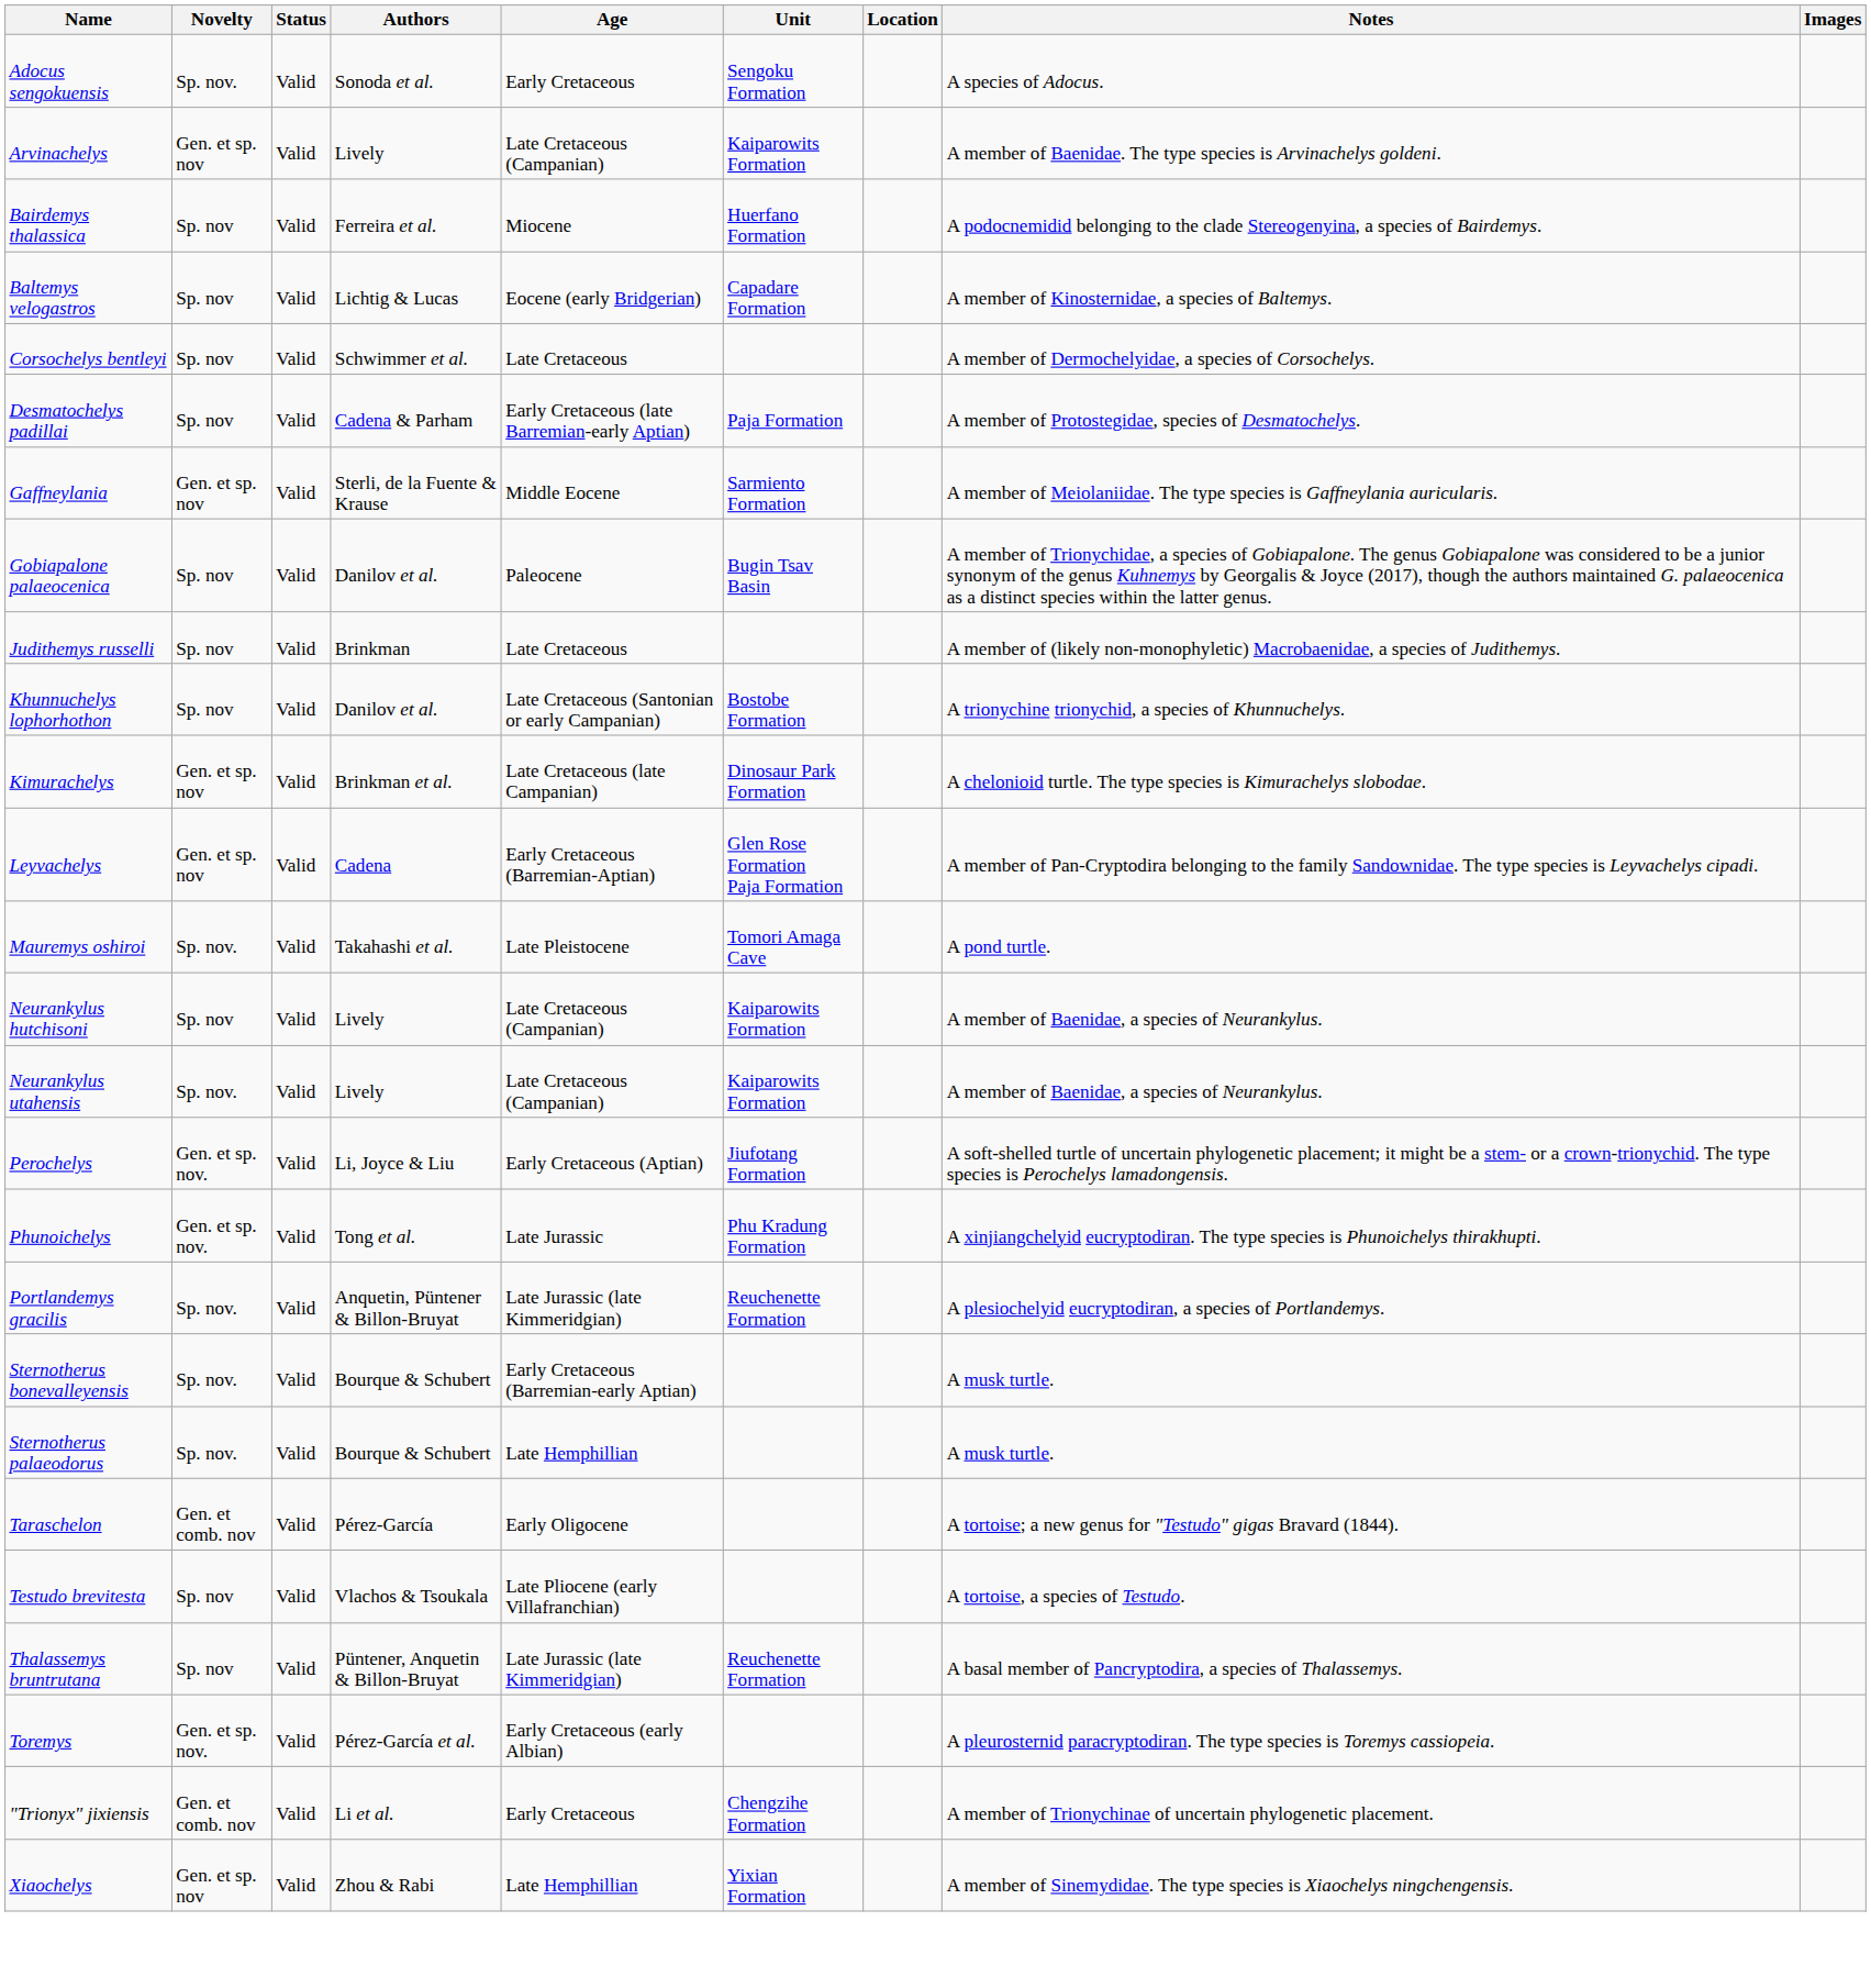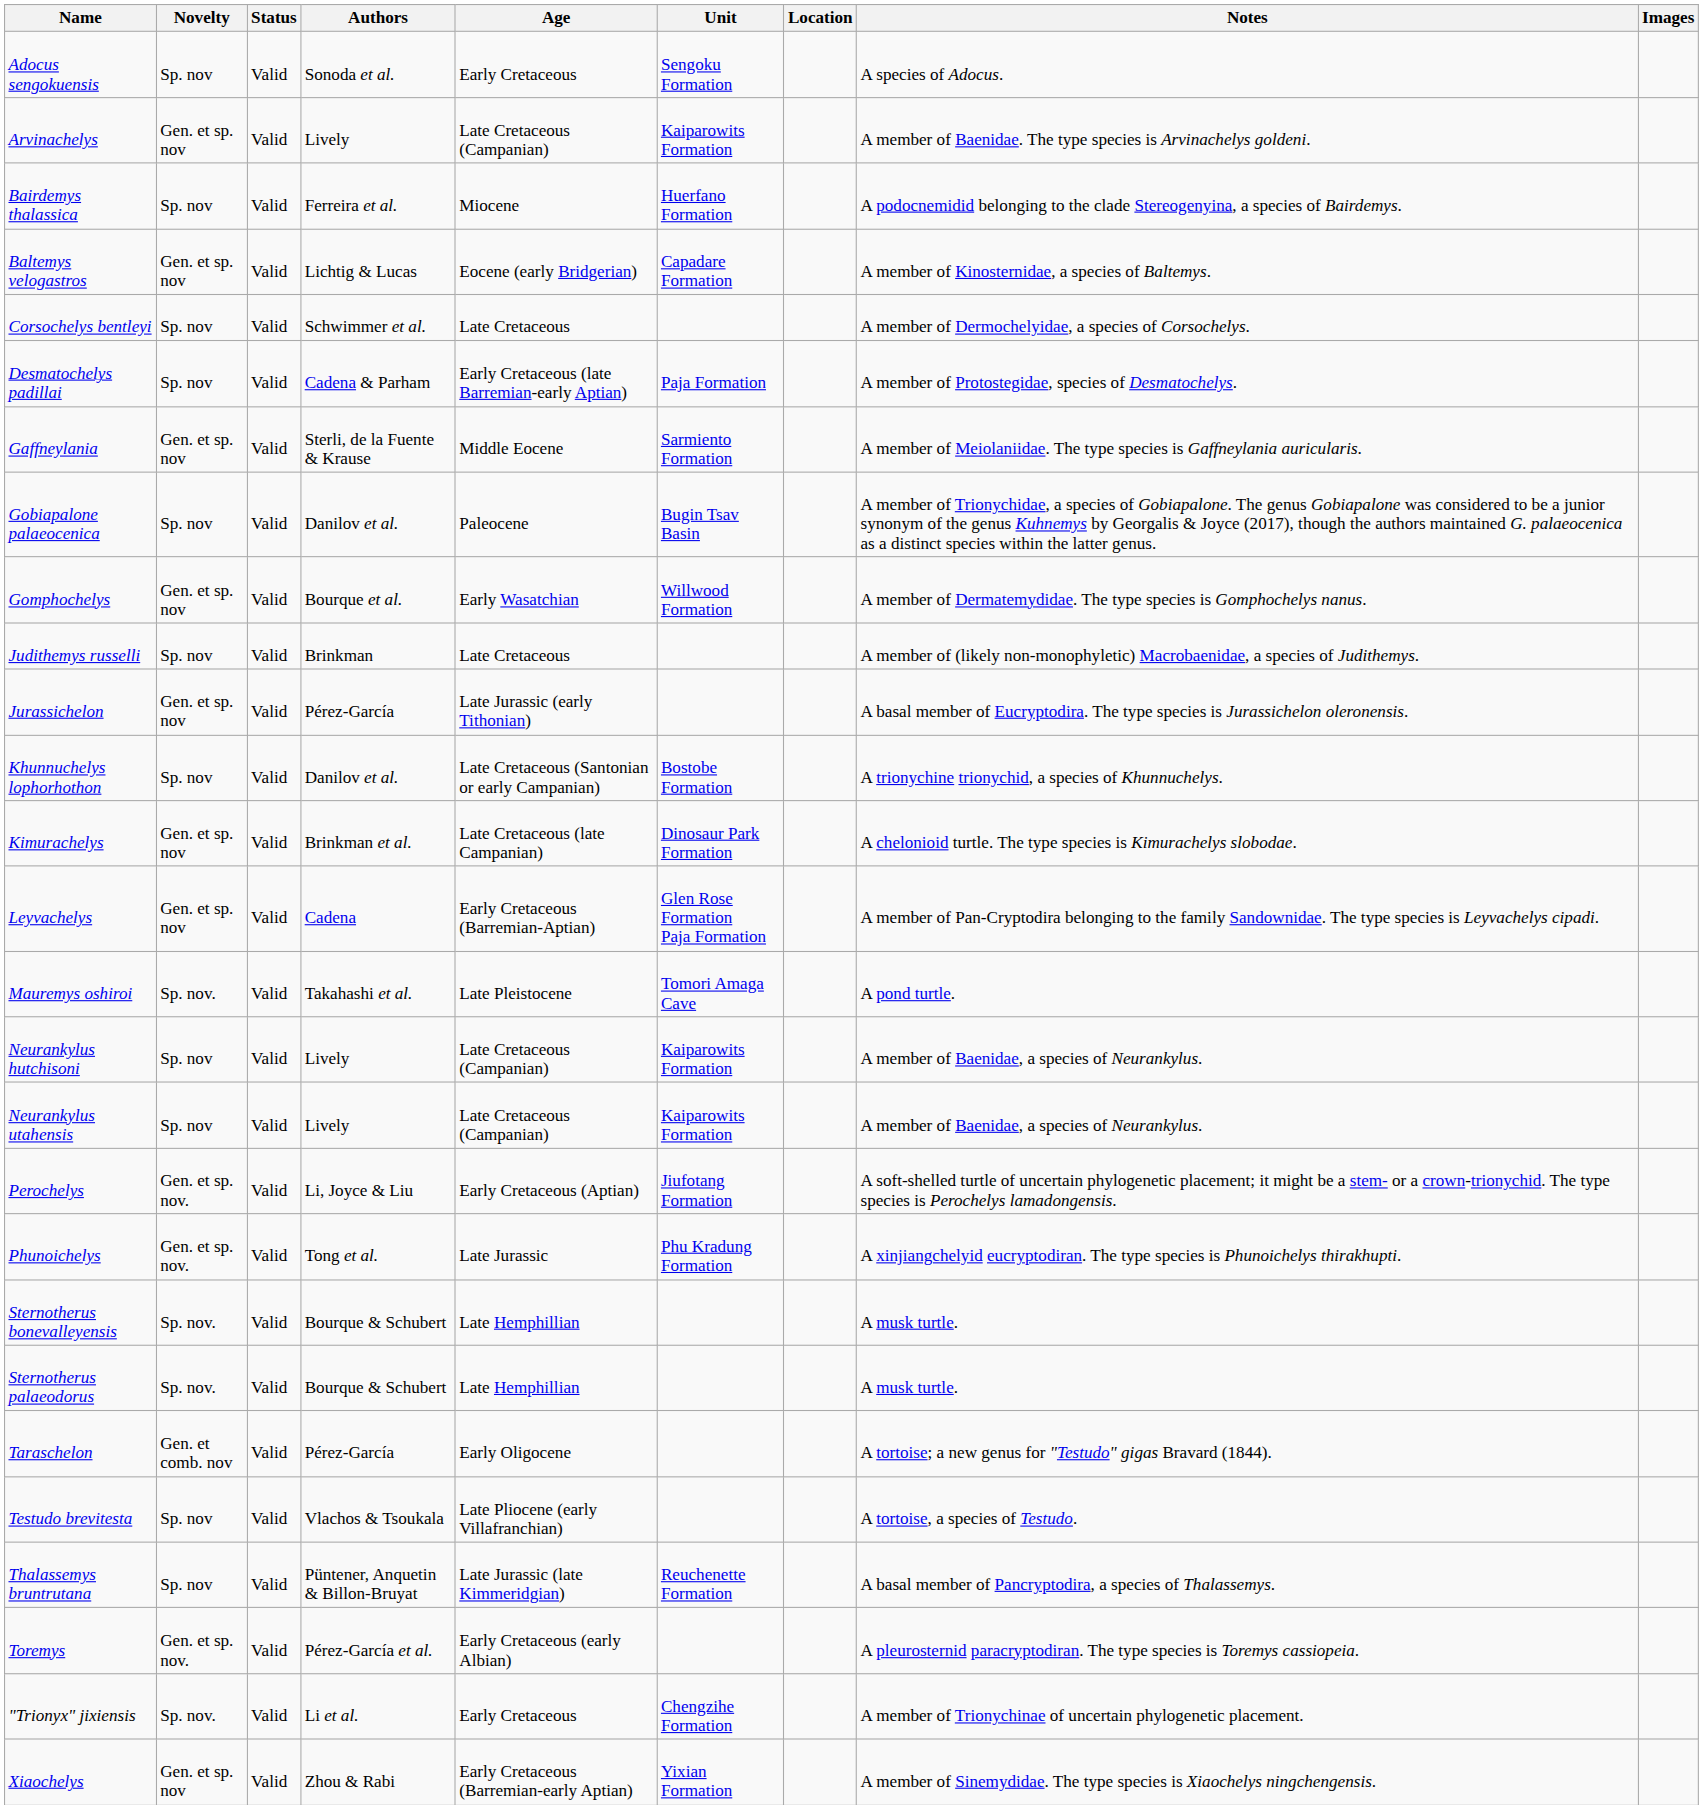Adocus sengokuensis | Novelty: Sp. nov. -> Sp. nov
Baltemys velogastros | Novelty: Sp. nov -> Gen. et sp. nov
+ row: Gomphochelys | Gen. et sp. nov | Valid | Bourque et al. | Early Wasatchian | Willwood Formation | A member of Dermatemydidae. The type species is Gomphochelys nanus.
+ row: Jurassichelon | Gen. et sp. nov | Valid | Pérez-García | Late Jurassic (early Tithonian) | A basal member of Eucryptodira. The type species is Jurassichelon oleronensis.
Neurankylus utahensis | Novelty: Sp. nov. -> Sp. nov
- row: Portlandemys gracilis | Sp. nov. | Valid | Anquetin, Püntener & Billon-Bruyat | Late Jurassic (late Kimmeridgian) | Reuchenette Formation | A plesiochelyid eucryptodiran, a species of Portlandemys.
Sternotherus bonevalleyensis | Age: Early Cretaceous (Barremian-early Aptian) -> Late Hemphillian
"Trionyx" jixiensis | Novelty: Gen. et comb. nov -> Sp. nov.
Xiaochelys | Age: Late Hemphillian -> Early Cretaceous (Barremian-early Aptian)
